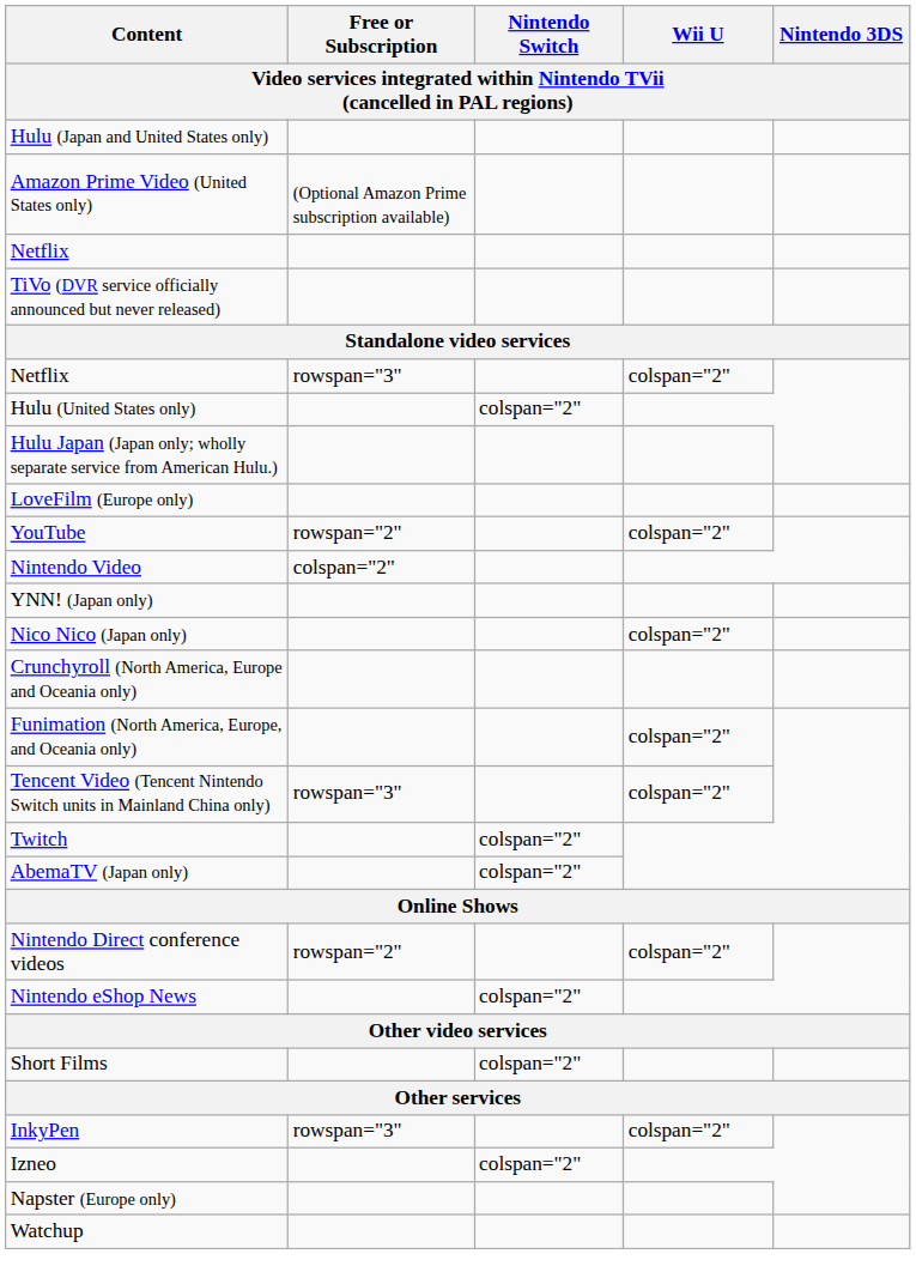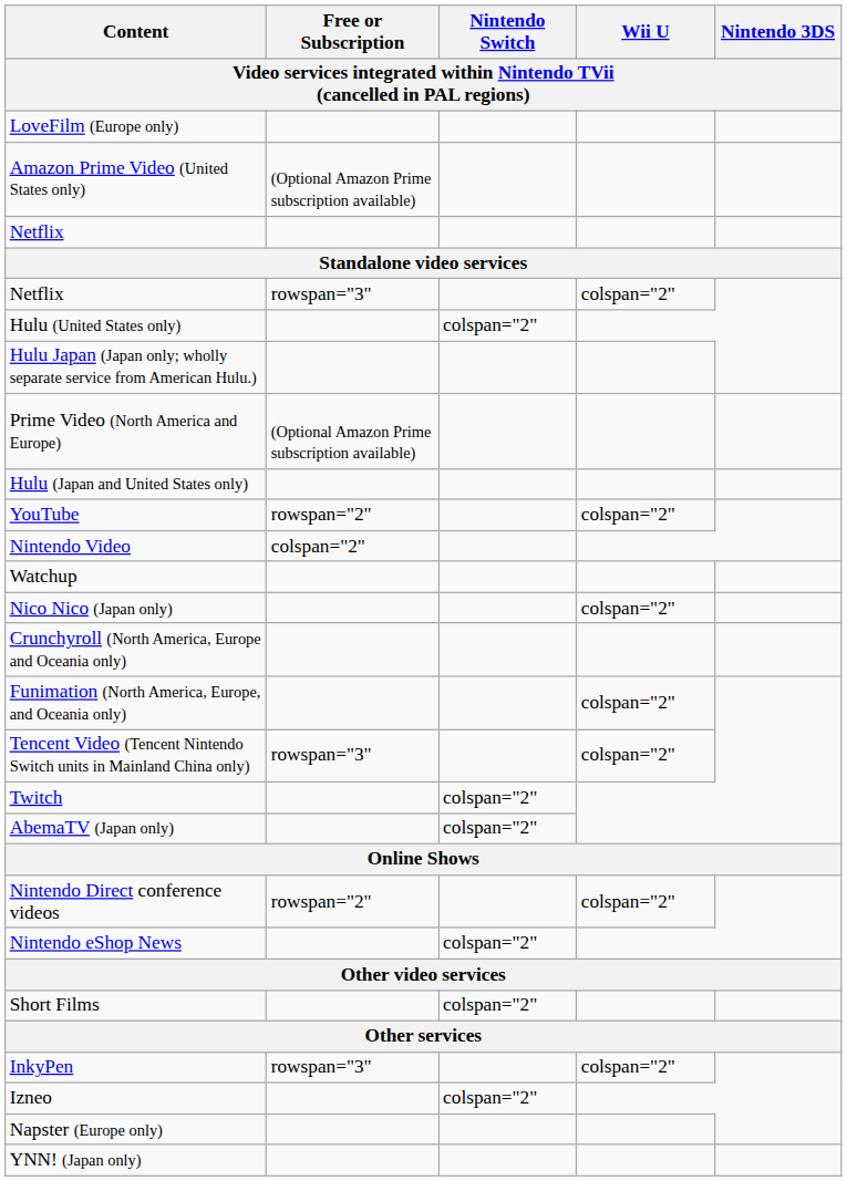rows swapped: Hulu (Japan and United States only) <-> LoveFilm (Europe only)
- row: TiVo (DVR service officially announced but never released)
+ row: Prime Video (North America and Europe) | (Optional Amazon Prime subscription available)
rows swapped: YNN! (Japan only) <-> Watchup
